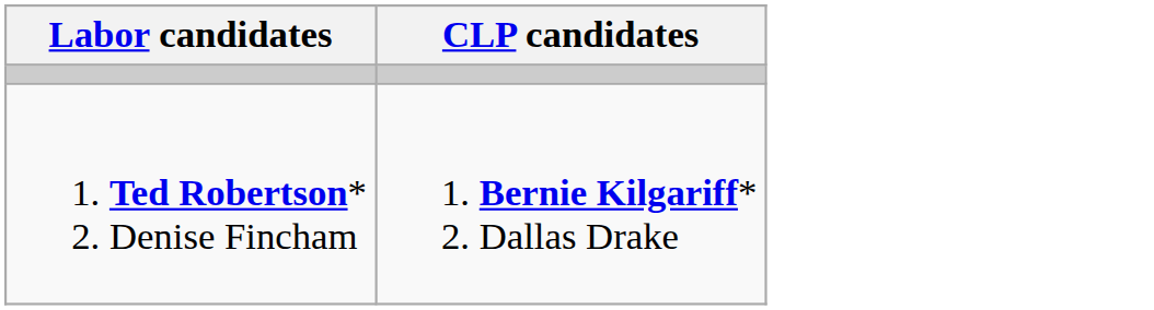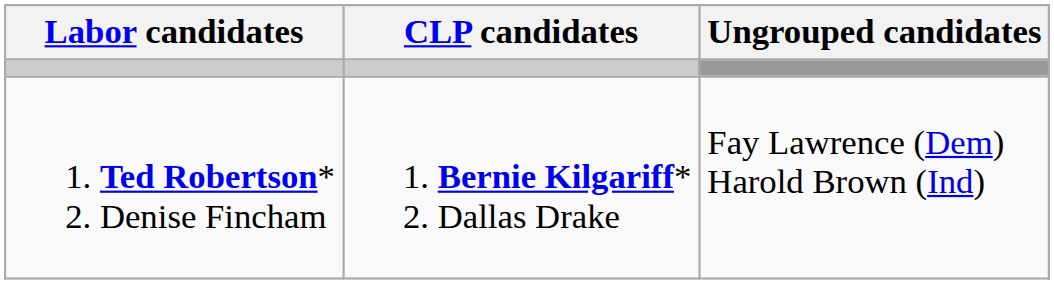+ column: Ungrouped candidates | Fay Lawrence (Dem) Harold Brown (Ind)
